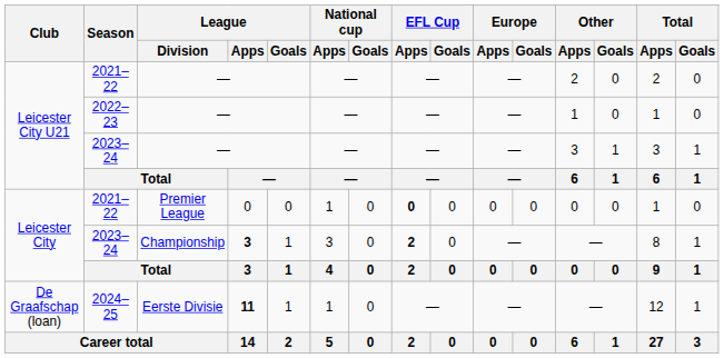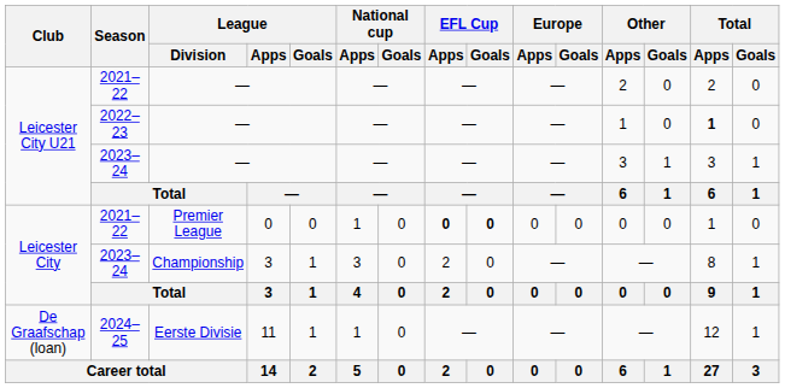2022–23 | Total / Apps: normal -> bold
2021–22 / Premier League | EFL Cup / Goals: normal -> bold
2023–24 / Championship | League / Apps: bold -> normal
2023–24 / Championship | EFL Cup / Apps: bold -> normal
2024–25 | League / Apps: bold -> normal
